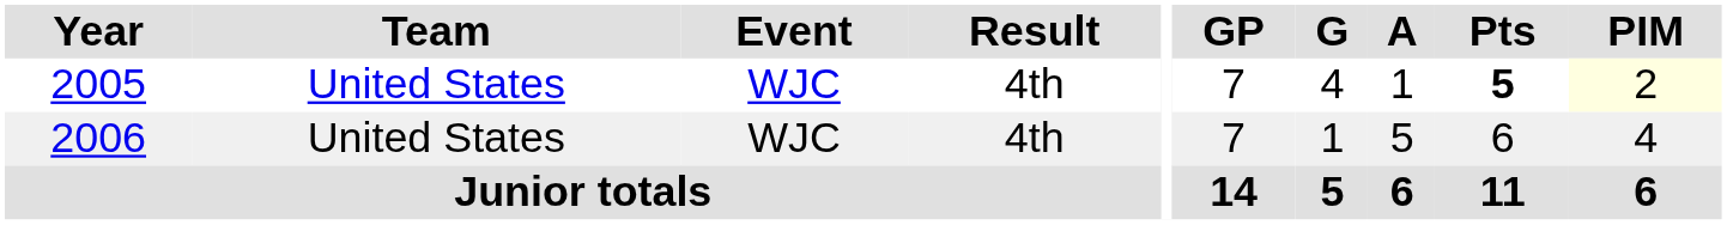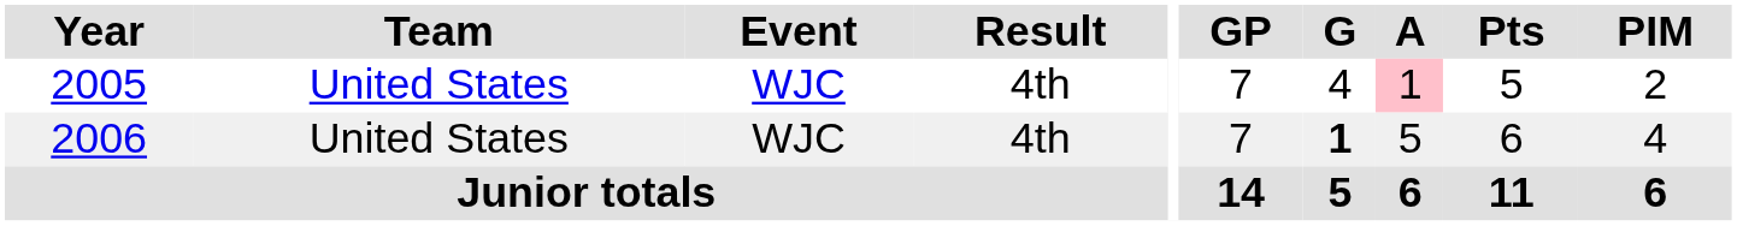2005 | A: no background -> pink background
2005 | Pts: bold -> normal
2005 | PIM: lightyellow background -> no background
2006 | G: normal -> bold
